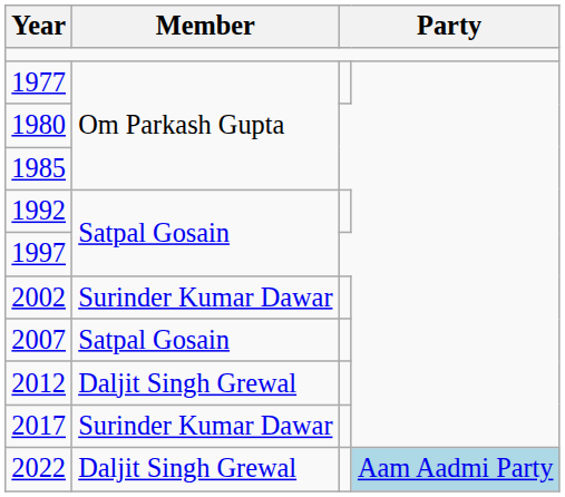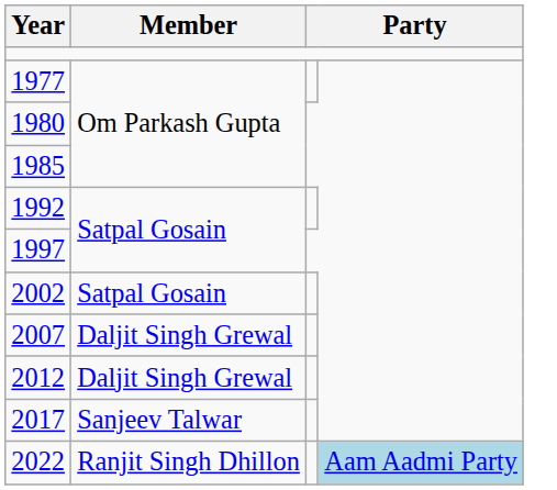2002 | Member: Surinder Kumar Dawar -> Satpal Gosain
2007 | Member: Satpal Gosain -> Daljit Singh Grewal
2017 | Member: Surinder Kumar Dawar -> Sanjeev Talwar
2022 | Member: Daljit Singh Grewal -> Ranjit Singh Dhillon
